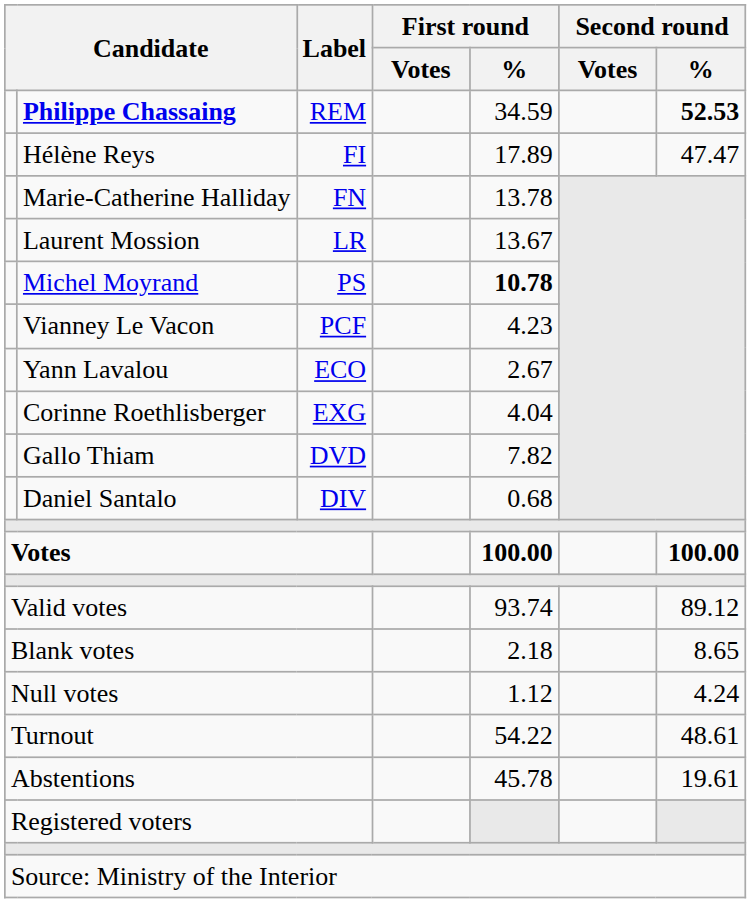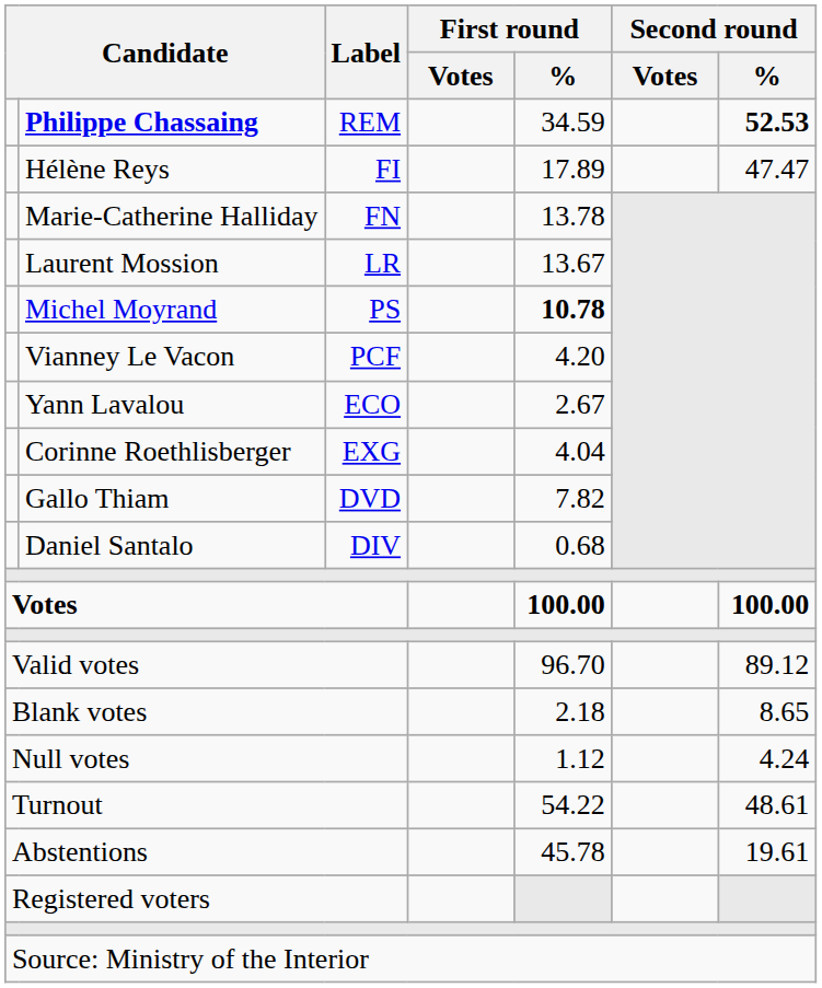Vianney Le Vacon | First round / %: 4.23 -> 4.20
Valid votes | First round / %: 93.74 -> 96.70
